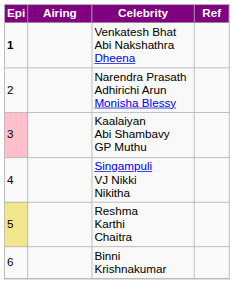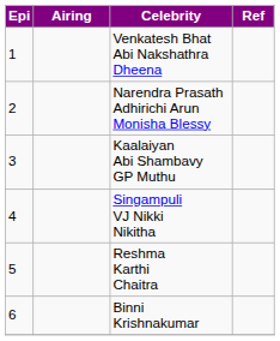Venkatesh Bhat Abi Nakshathra Dheena | Epi: bold -> normal
Kaalaiyan Abi Shambavy GP Muthu | Epi: pink background -> no background
Reshma Karthi Chaitra | Epi: khaki background -> no background
